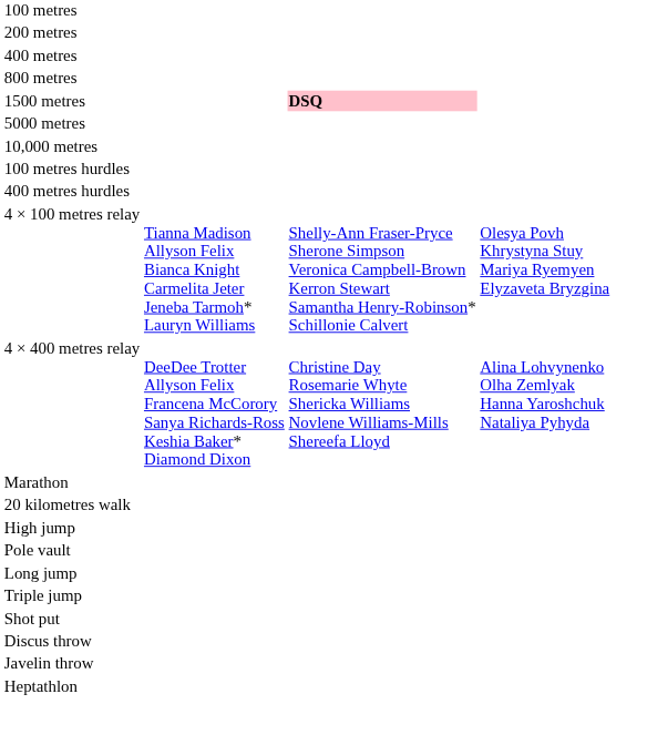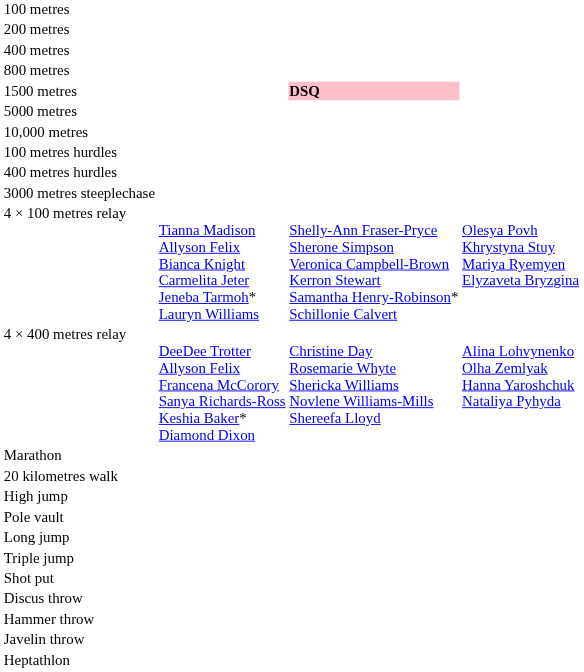+ row: 3000 metres steeplechase
+ row: Hammer throw
